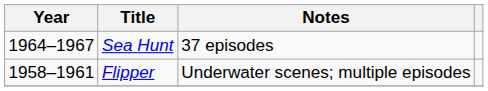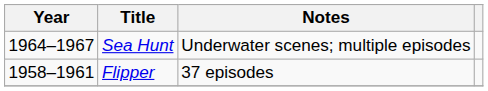Sea Hunt | Notes: 37 episodes -> Underwater scenes; multiple episodes
Flipper | Notes: Underwater scenes; multiple episodes -> 37 episodes
